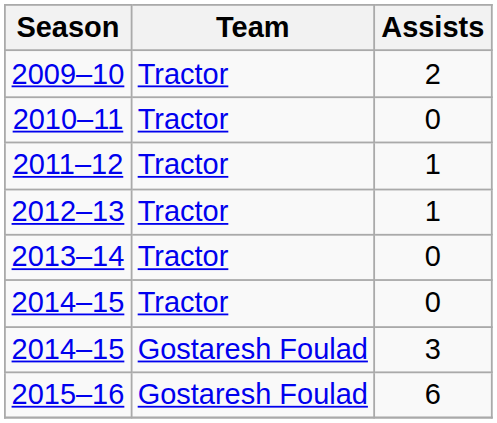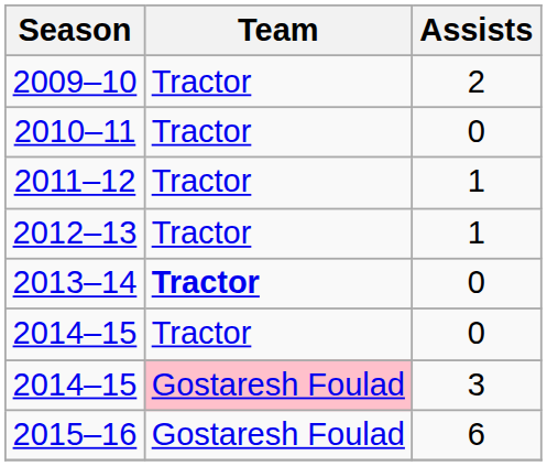2013–14 | Team: normal -> bold
2014–15 / 3 | Team: no background -> pink background
